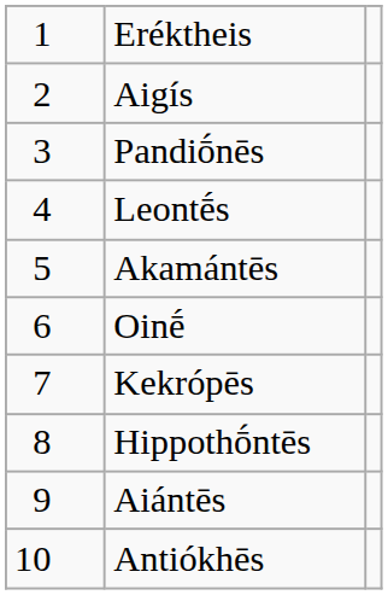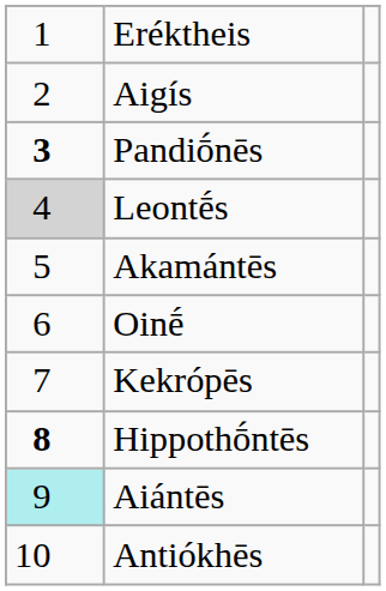Pandiṓnēs | column 1: normal -> bold
Leontḗs | column 1: no background -> lightgrey background
Hippothṓntēs | column 1: normal -> bold
Aiántēs | column 1: no background -> paleturquoise background
